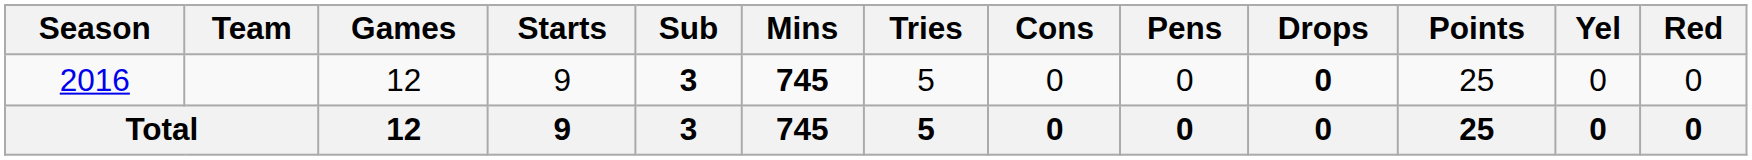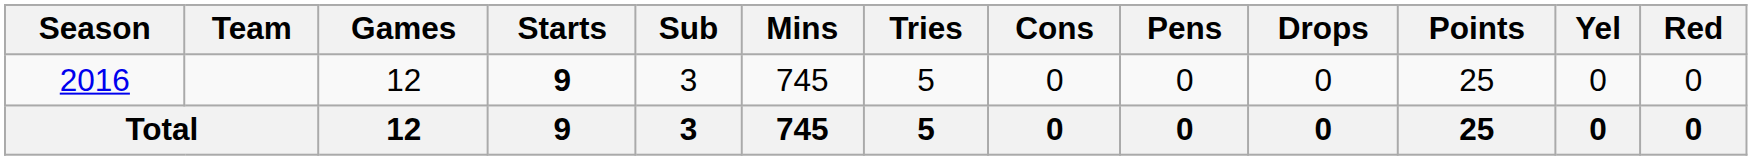2016 | Starts: normal -> bold
2016 | Sub: bold -> normal
2016 | Mins: bold -> normal
2016 | Drops: bold -> normal
